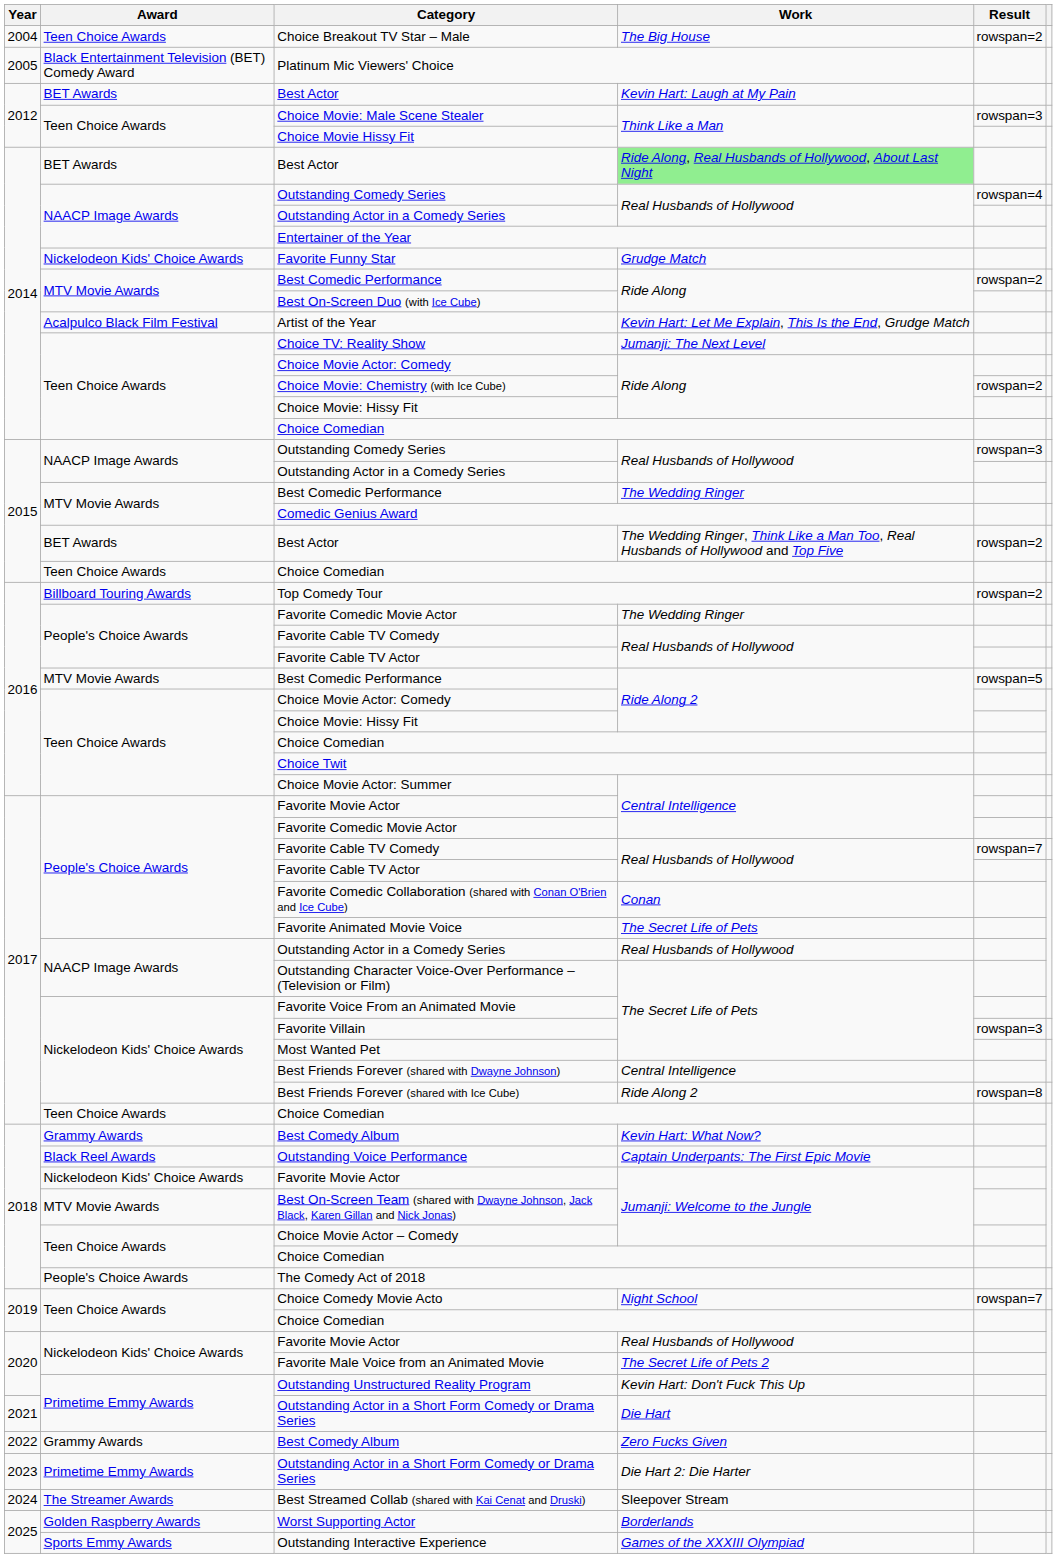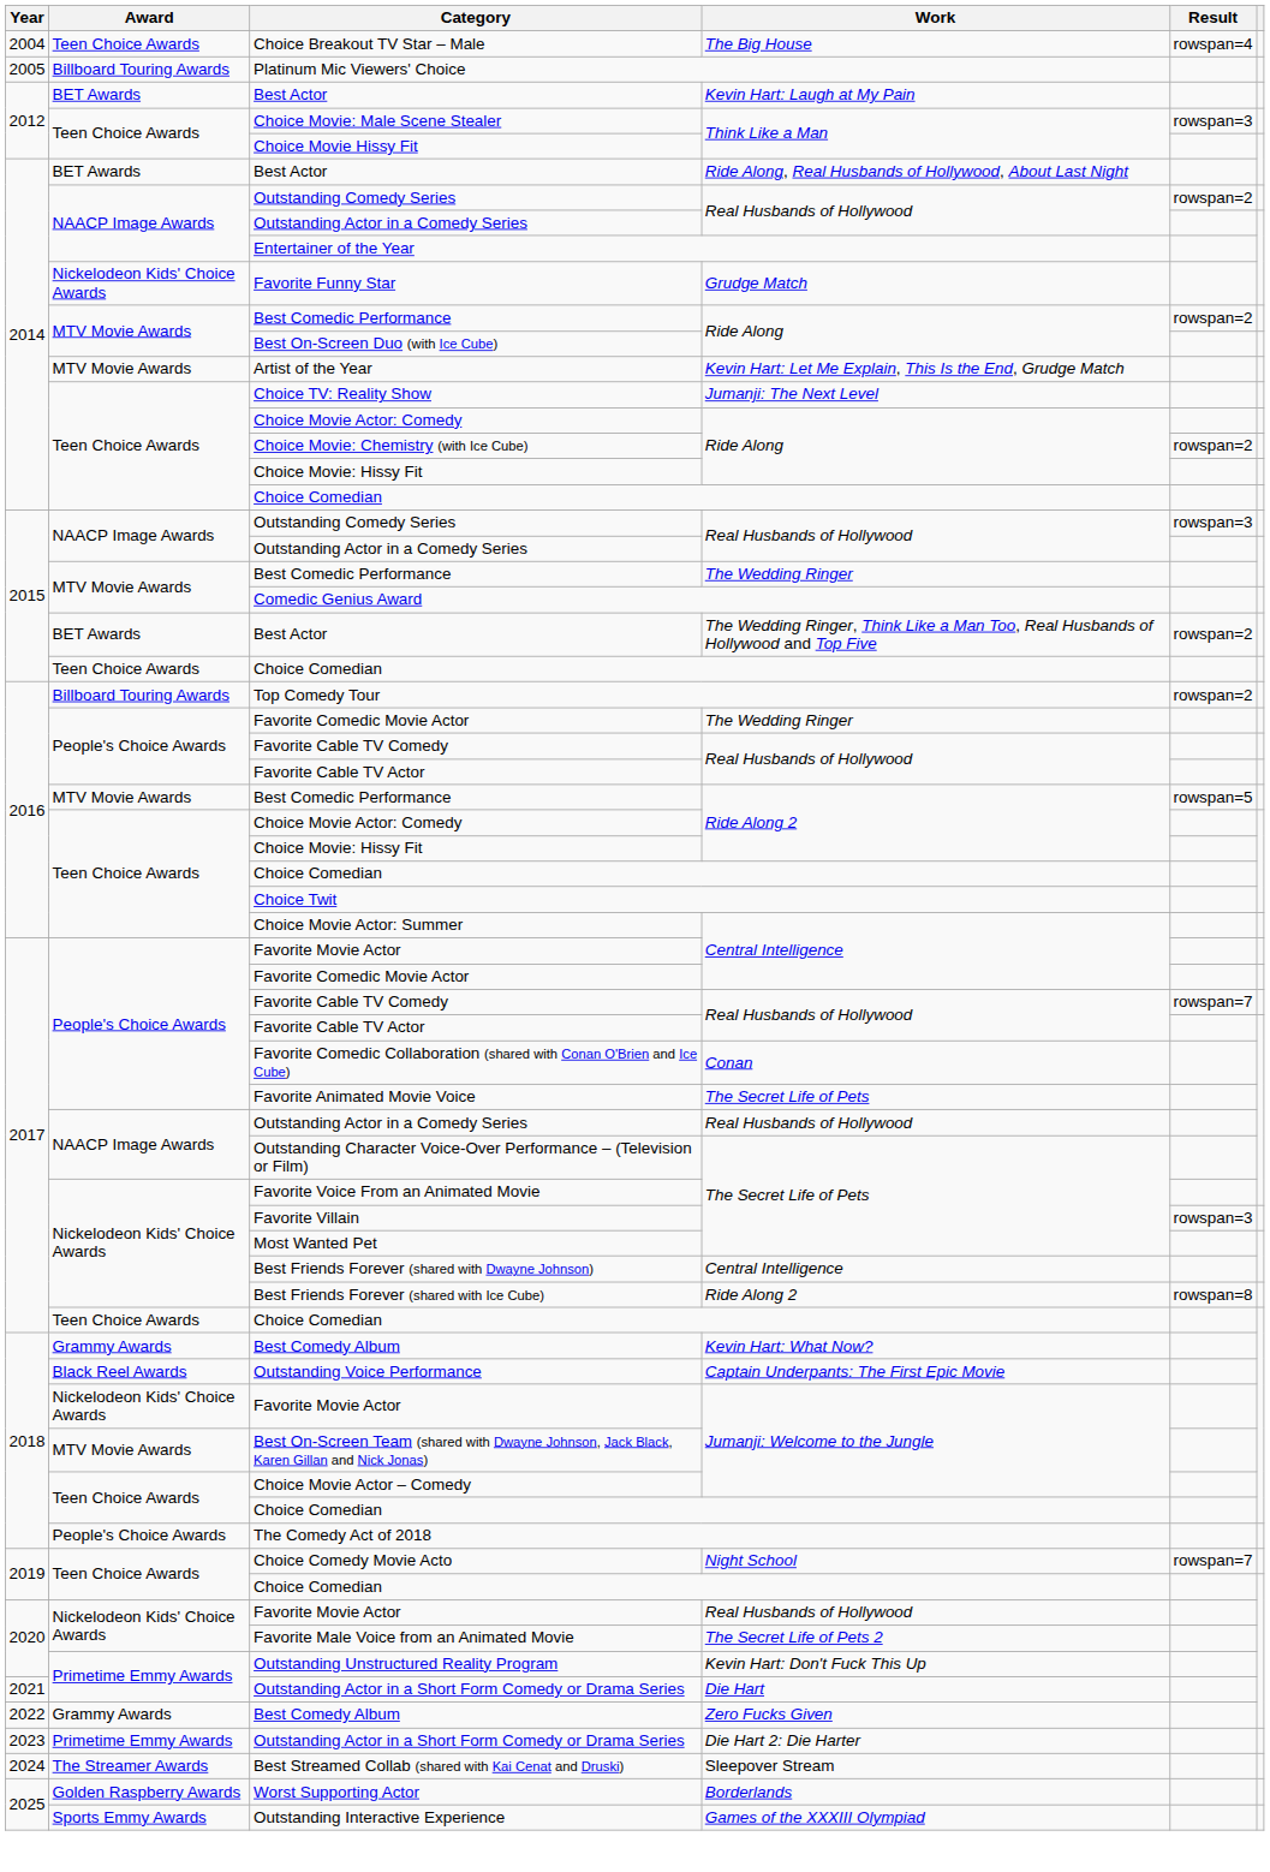Choice Breakout TV Star – Male | Result: rowspan=2 -> rowspan=4
Platinum Mic Viewers' Choice | Award: Black Entertainment Television (BET) Comedy Award -> Billboard Touring Awards
2014 / Best Actor | Work: lightgreen background -> no background
2014 / Outstanding Comedy Series | Result: rowspan=4 -> rowspan=2
Artist of the Year | Award: Acalpulco Black Film Festival -> MTV Movie Awards
